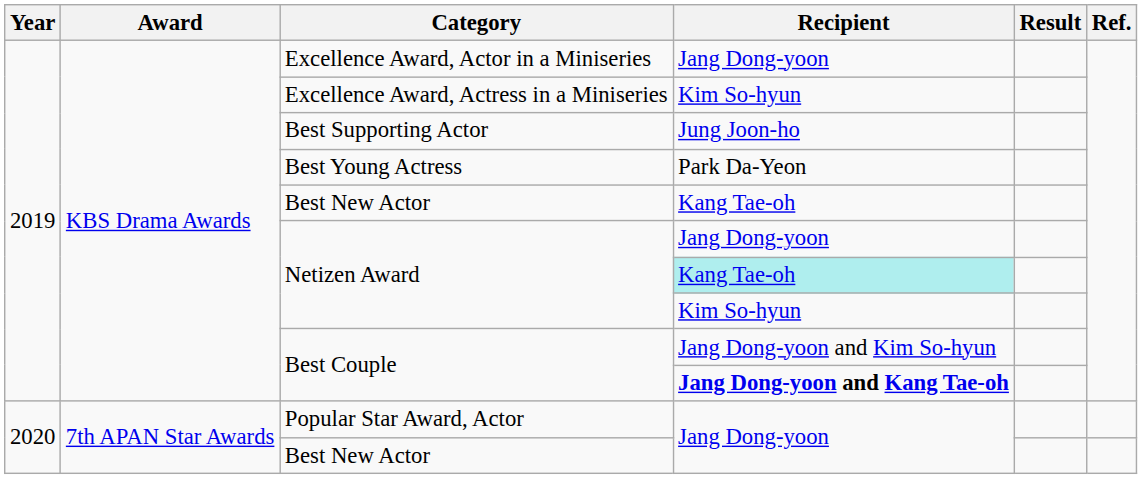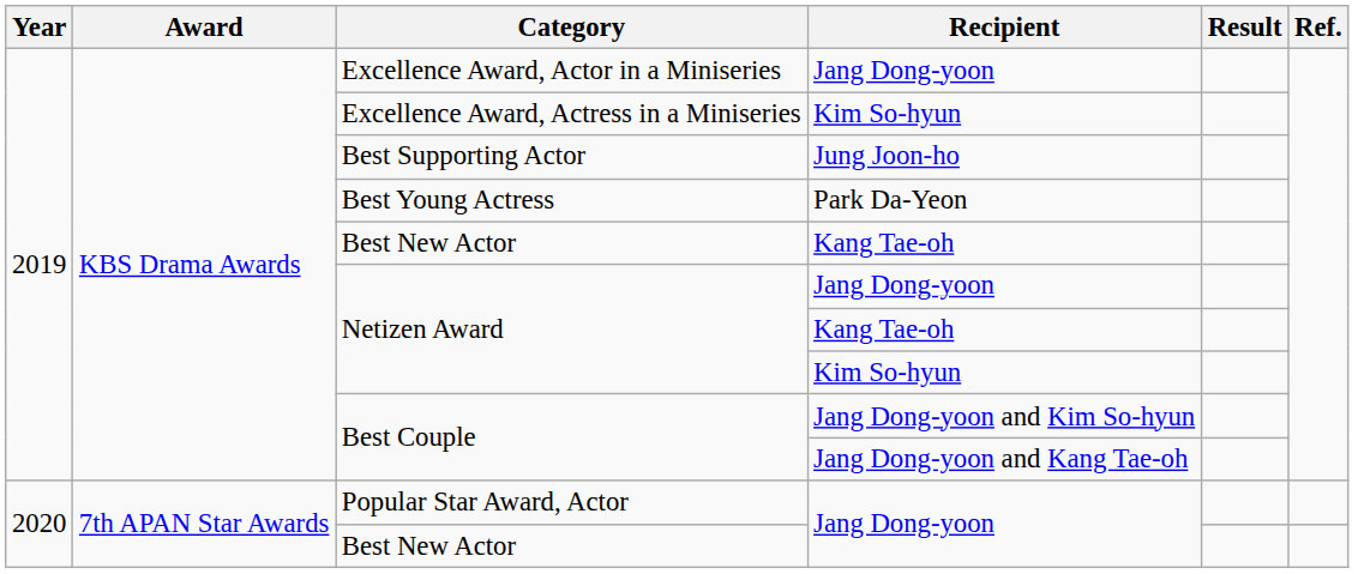Netizen Award / Kang Tae-oh | Recipient: paleturquoise background -> no background
Best Couple / Jang Dong-yoon and Kang Tae-oh | Recipient: bold -> normal
